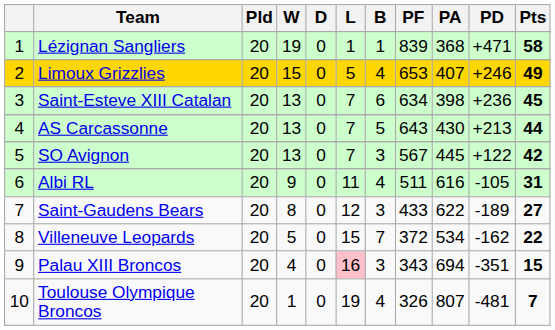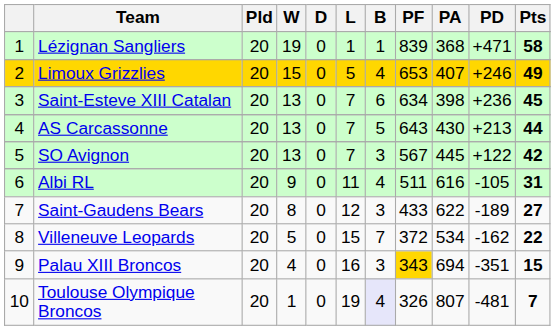Palau XIII Broncos | L: pink background -> no background
Palau XIII Broncos | PF: no background -> gold background
Toulouse Olympique Broncos | B: no background -> lavender background
